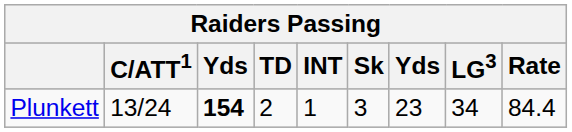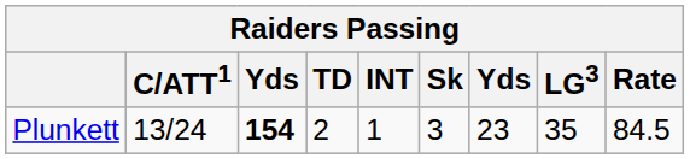Plunkett | LG3: 34 -> 35
Plunkett | Rate: 84.4 -> 84.5
